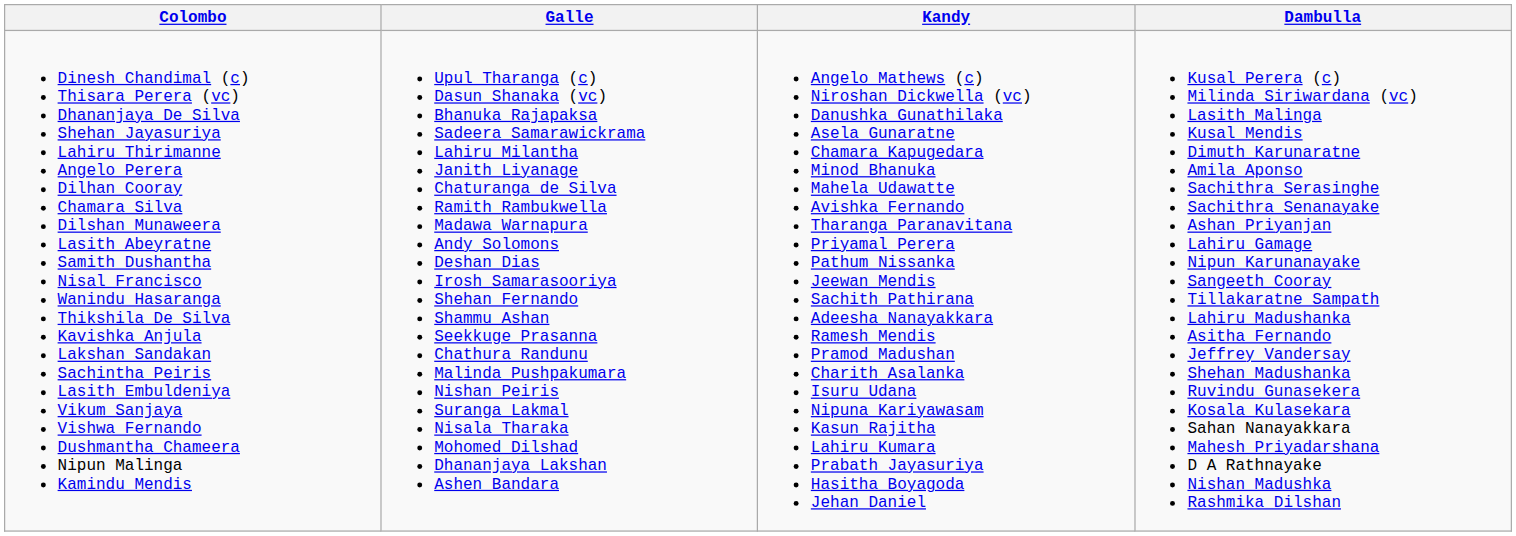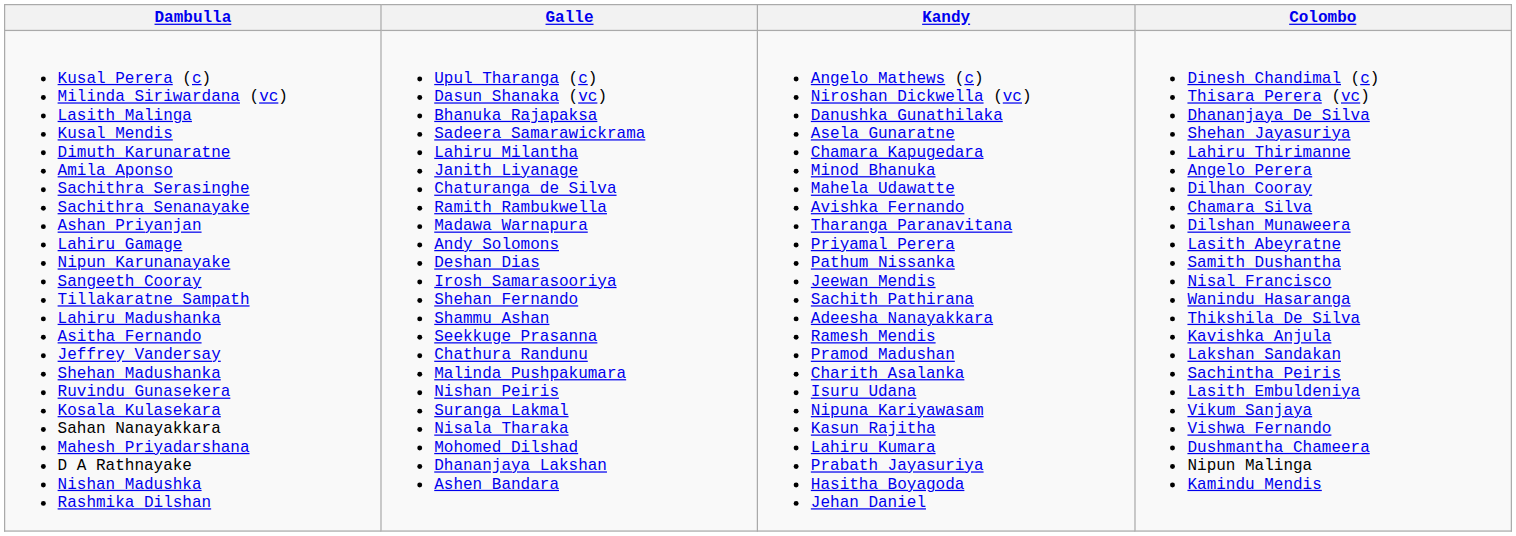columns swapped: Colombo <-> Dambulla
